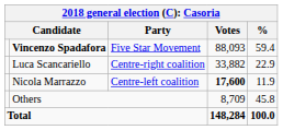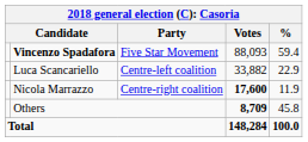Luca Scancariello | Party: Centre-right coalition -> Centre-left coalition
Nicola Marrazzo | Party: Centre-left coalition -> Centre-right coalition
Others | Votes: normal -> bold
